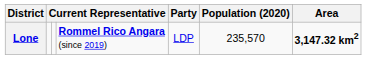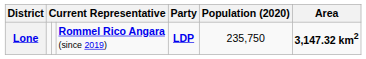Lone | Party: normal -> bold
Lone | Population (2020): 235,570 -> 235,750
